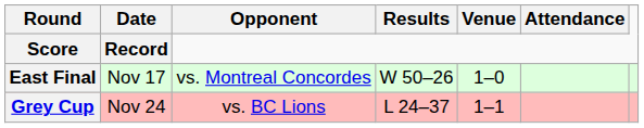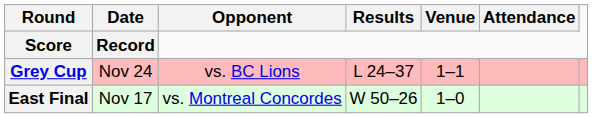rows swapped: East Final <-> Grey Cup
